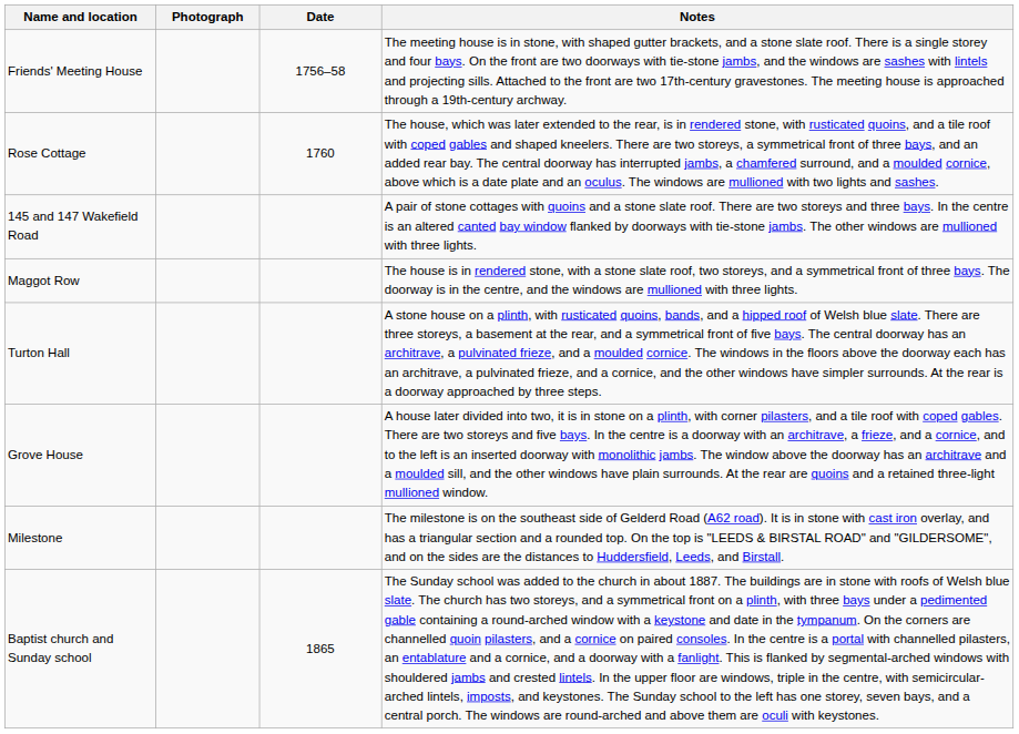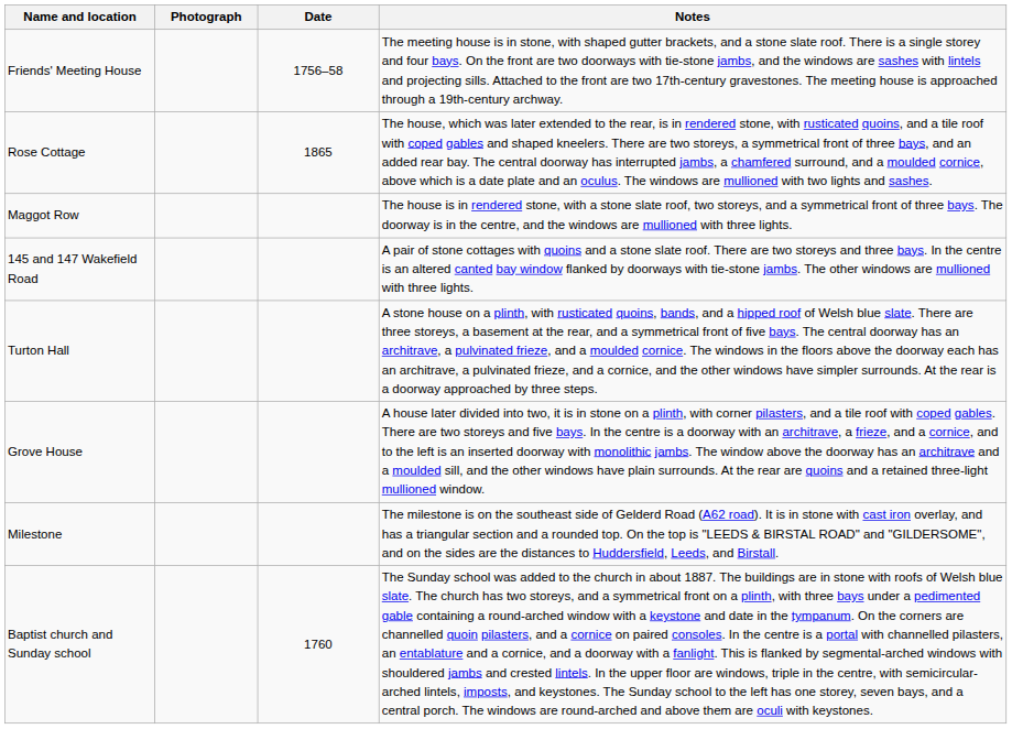Rose Cottage | Date: 1760 -> 1865
rows swapped: 145 and 147 Wakefield Road <-> Maggot Row
Baptist church and Sunday school | Date: 1865 -> 1760
